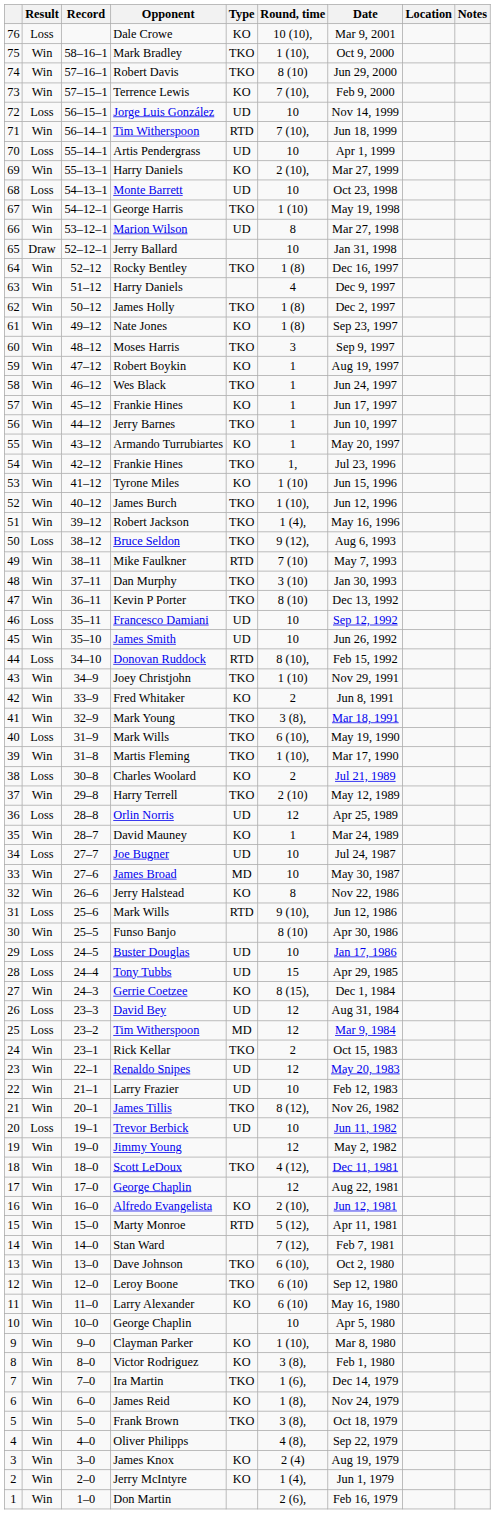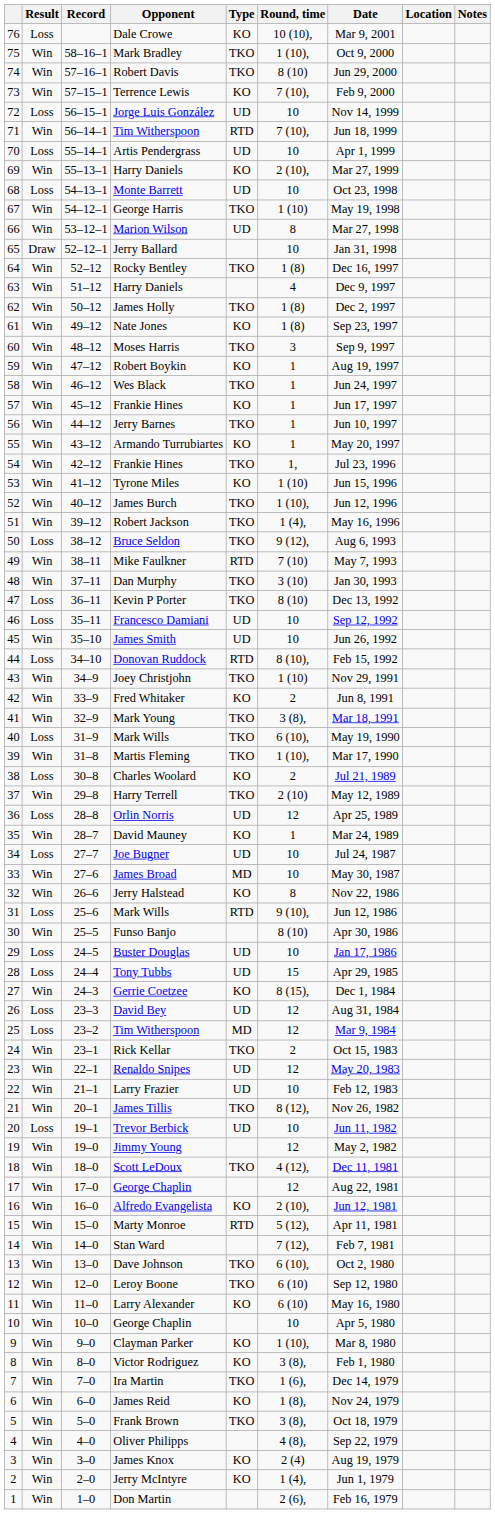Kevin P Porter | Result: Win -> Loss
